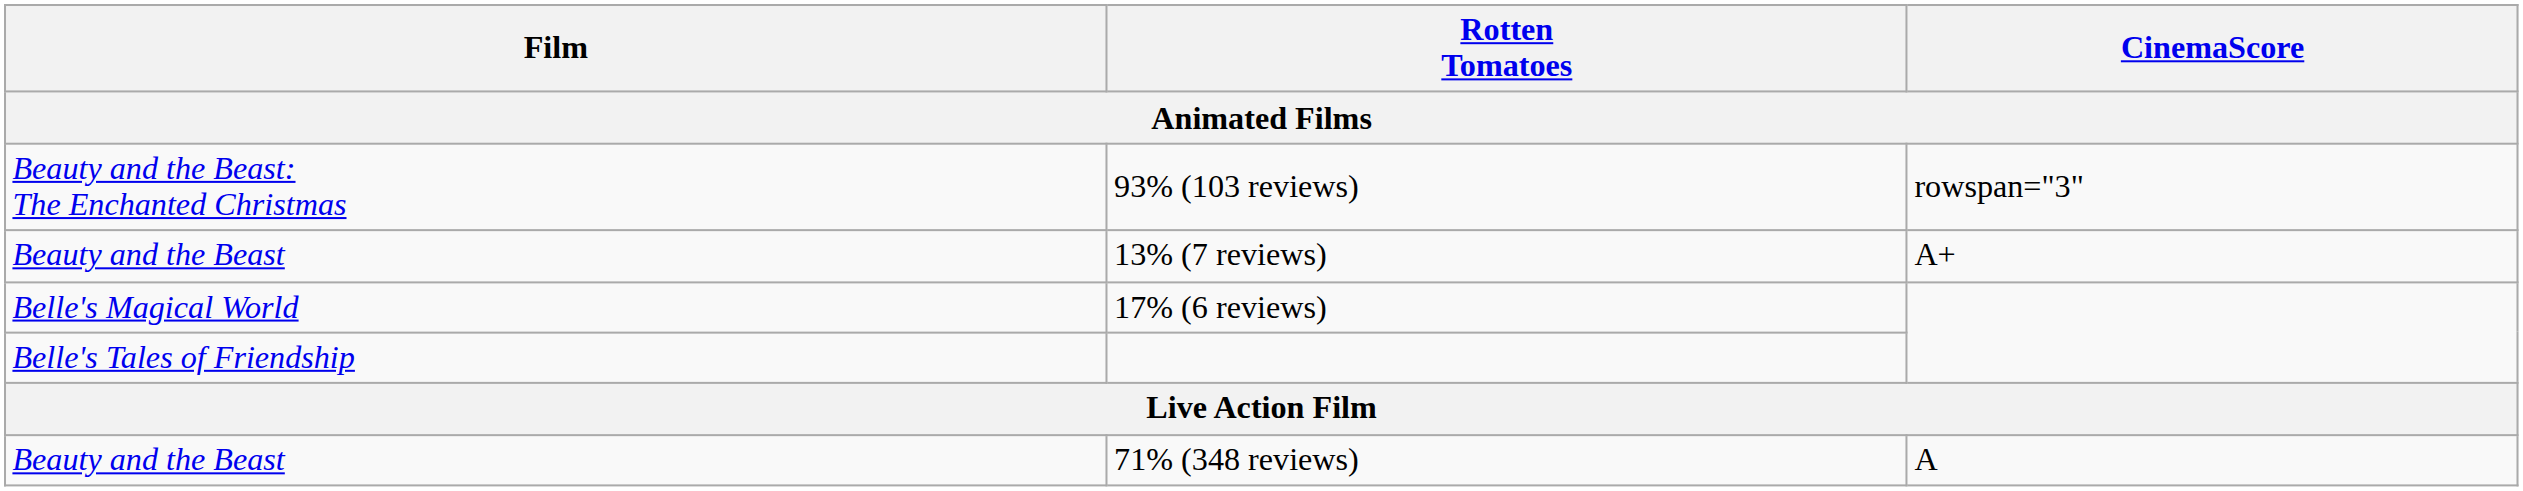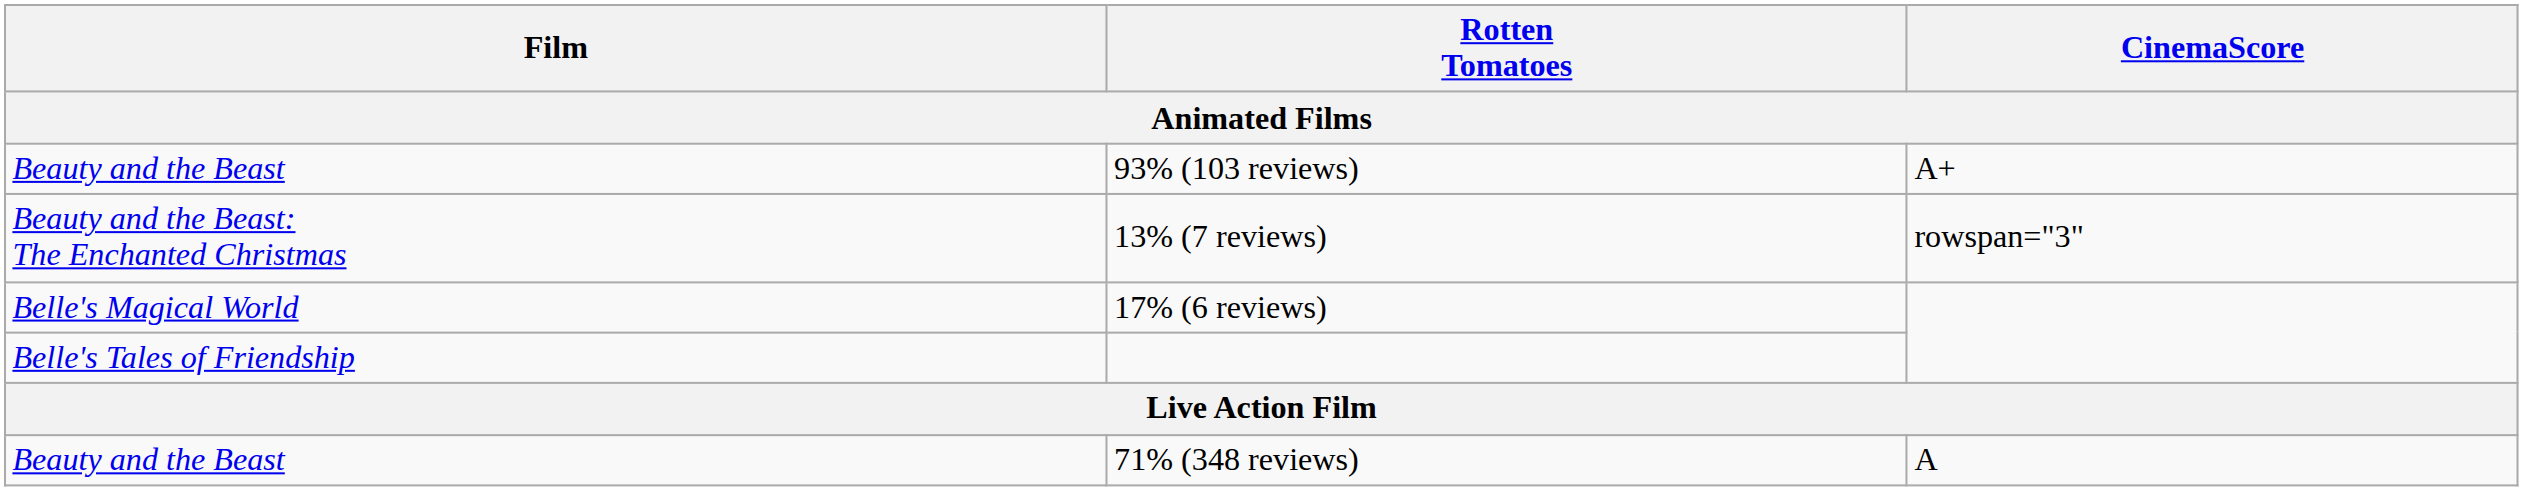93% (103 reviews) | Film: Beauty and the Beast: The Enchanted Christmas -> Beauty and the Beast
93% (103 reviews) | CinemaScore: rowspan="3" -> A+
13% (7 reviews) | Film: Beauty and the Beast -> Beauty and the Beast: The Enchanted Christmas
13% (7 reviews) | CinemaScore: A+ -> rowspan="3"
